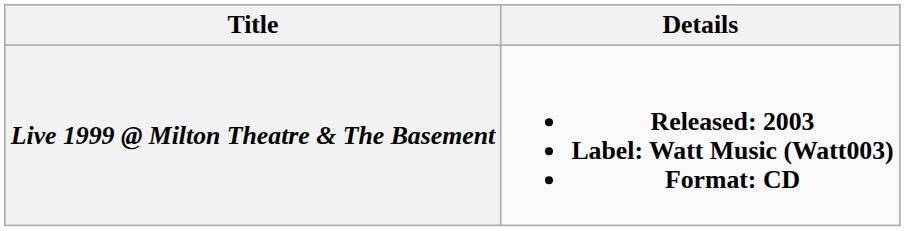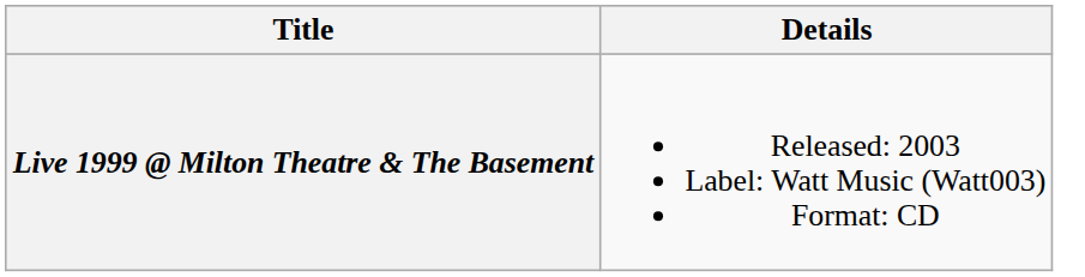Live 1999 @ Milton Theatre & The Basement | Details: bold -> normal
